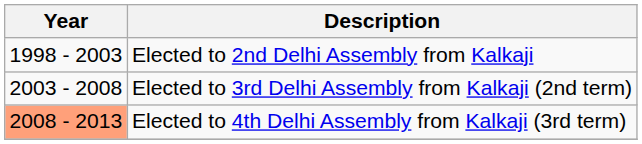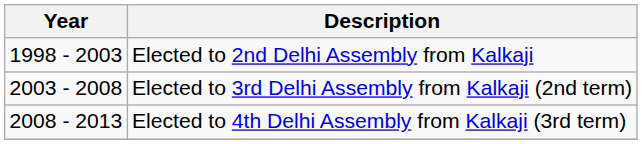Elected to 4th Delhi Assembly from Kalkaji (3rd term) | Year: lightsalmon background -> no background
